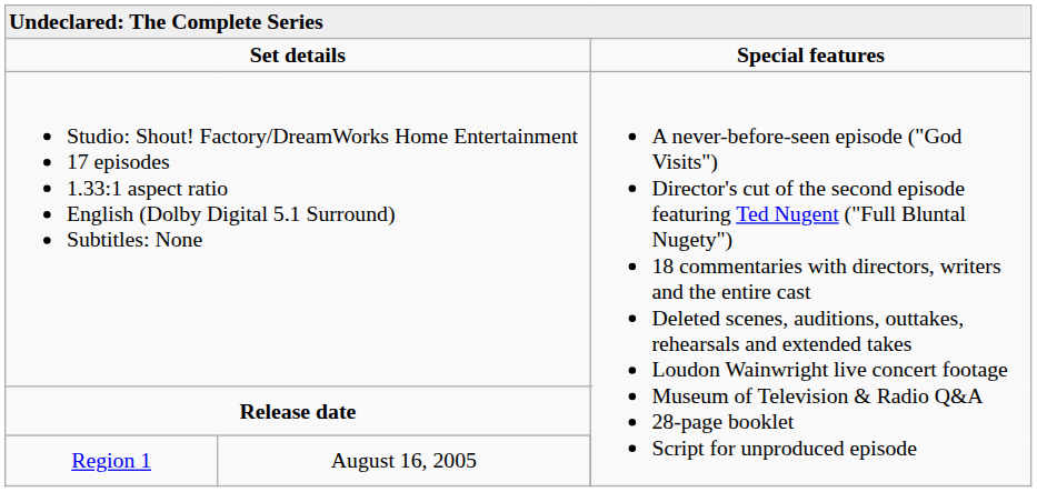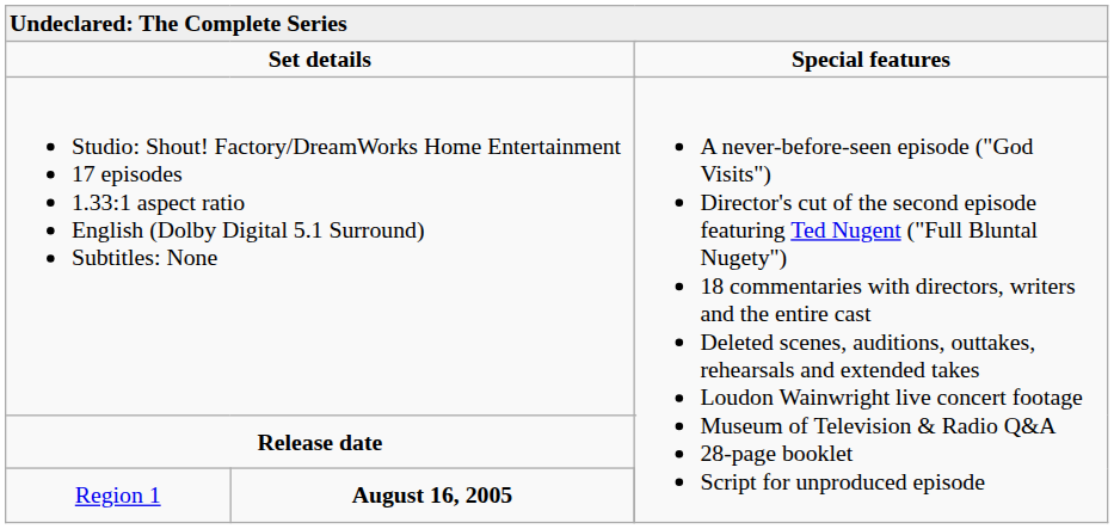Region 1 | column 2: normal -> bold
